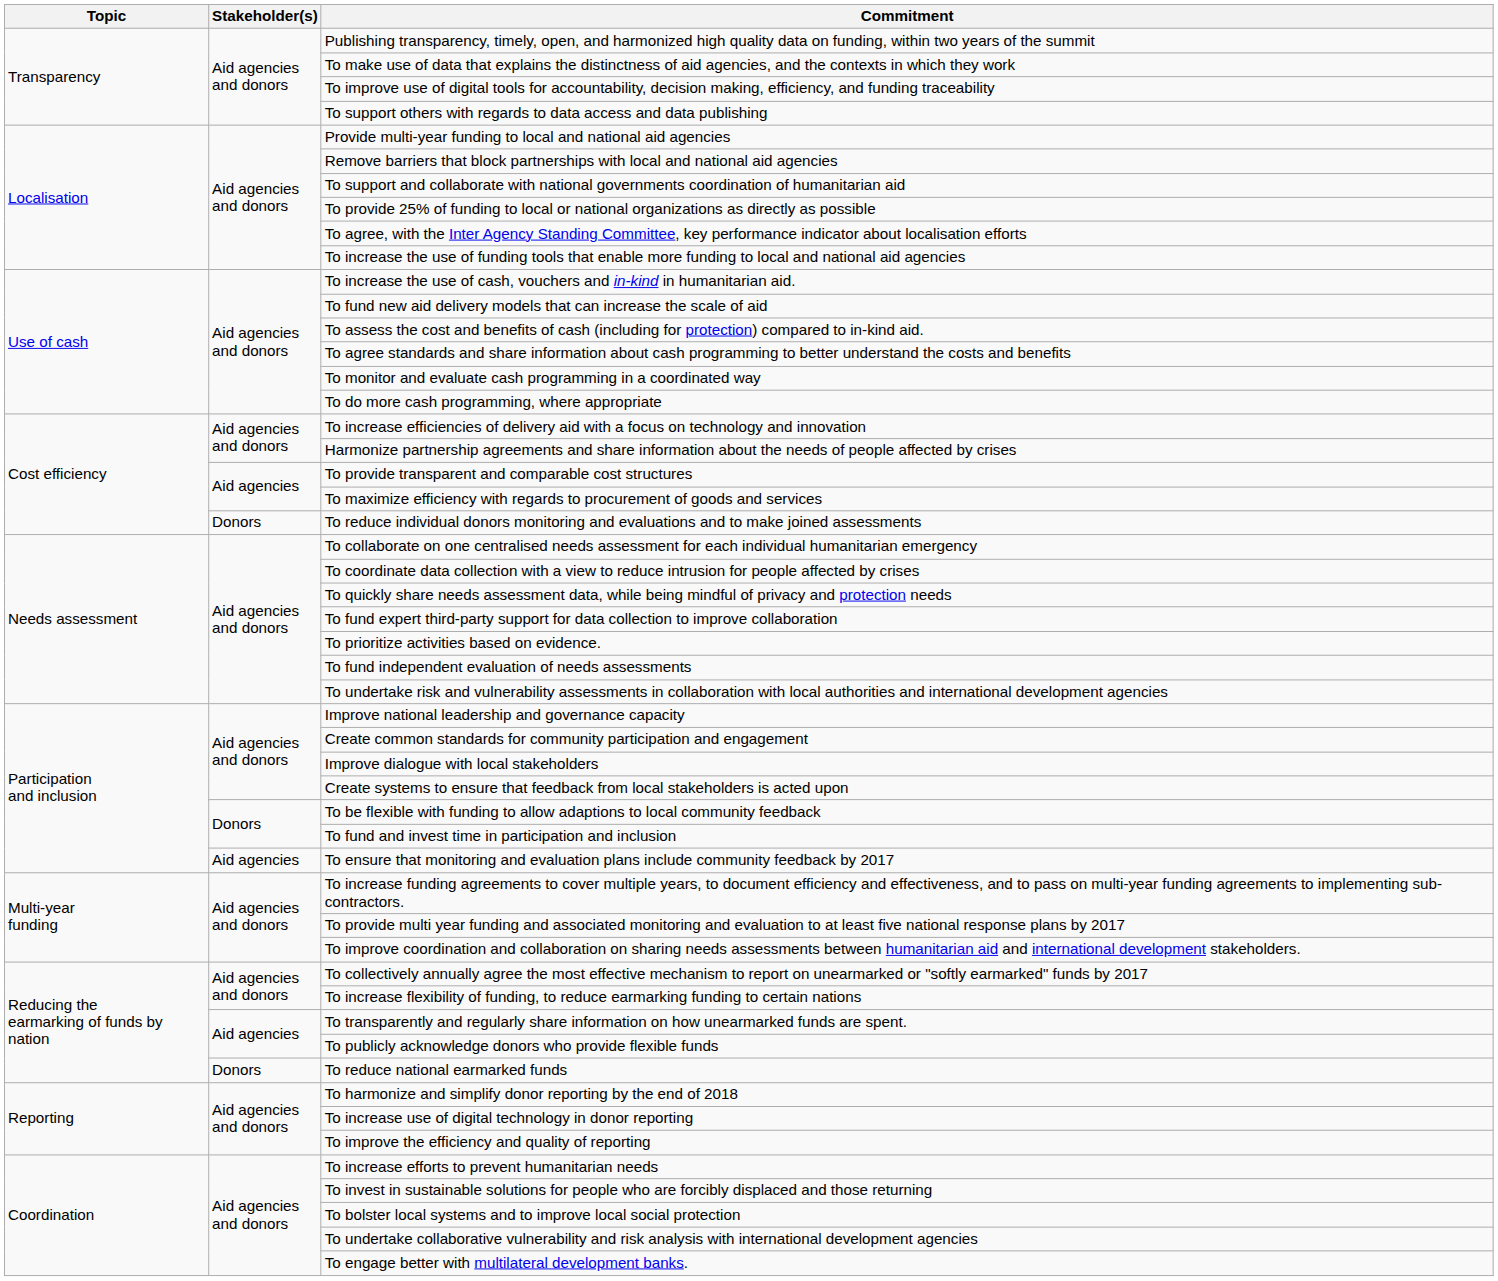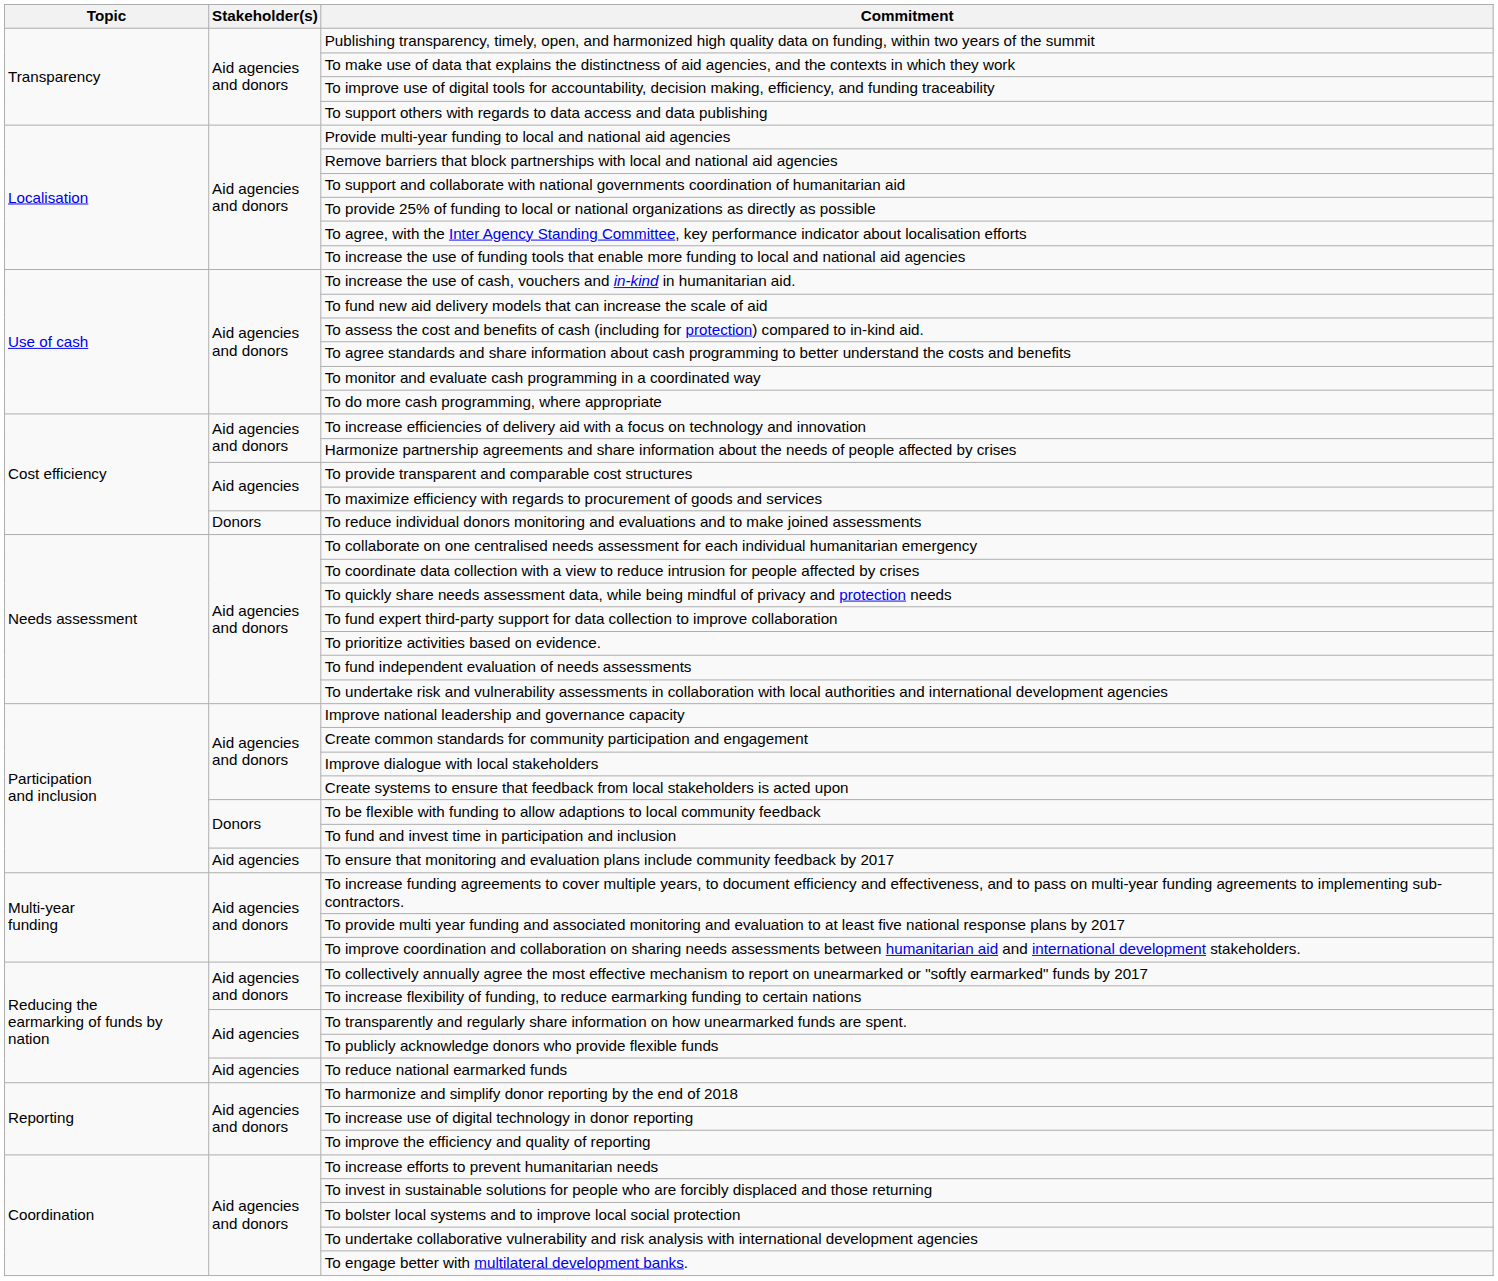To reduce national earmarked funds | Stakeholder(s): Donors -> Aid agencies
